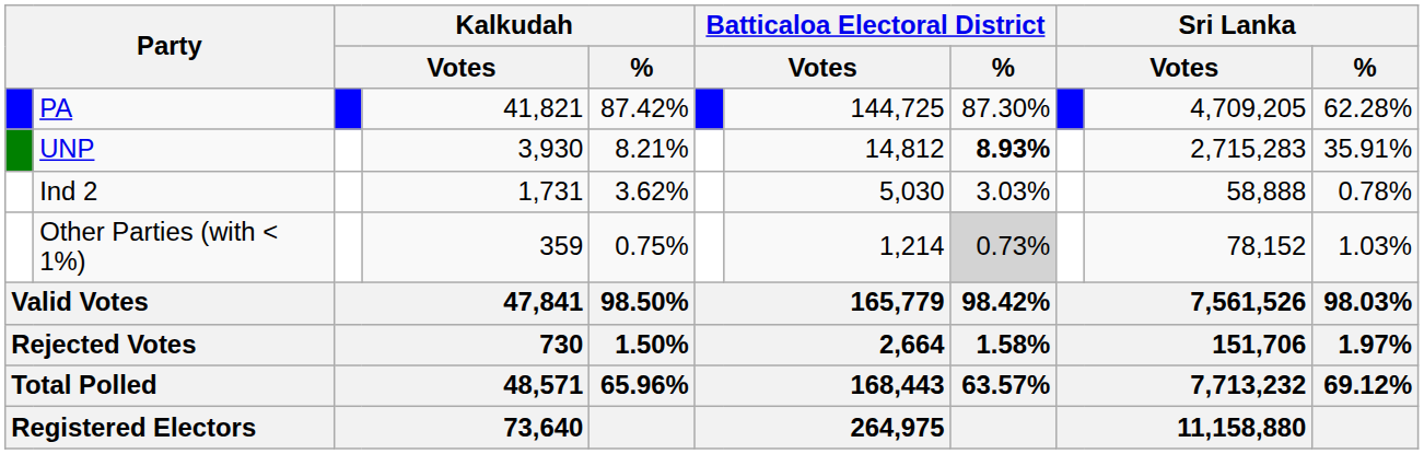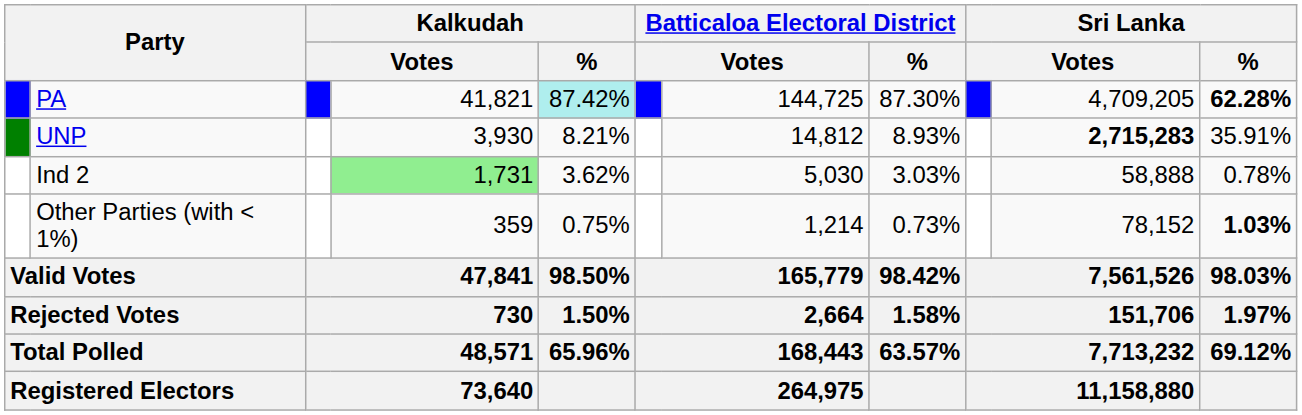PA | Kalkudah / %: no background -> paleturquoise background
PA | Sri Lanka / %: normal -> bold
UNP | Batticaloa Electoral District / %: bold -> normal
UNP | column 10: normal -> bold
Ind 2 | column 4: no background -> lightgreen background
Other Parties (with < 1%) | Batticaloa Electoral District / %: lightgrey background -> no background
Other Parties (with < 1%) | Sri Lanka / %: normal -> bold
